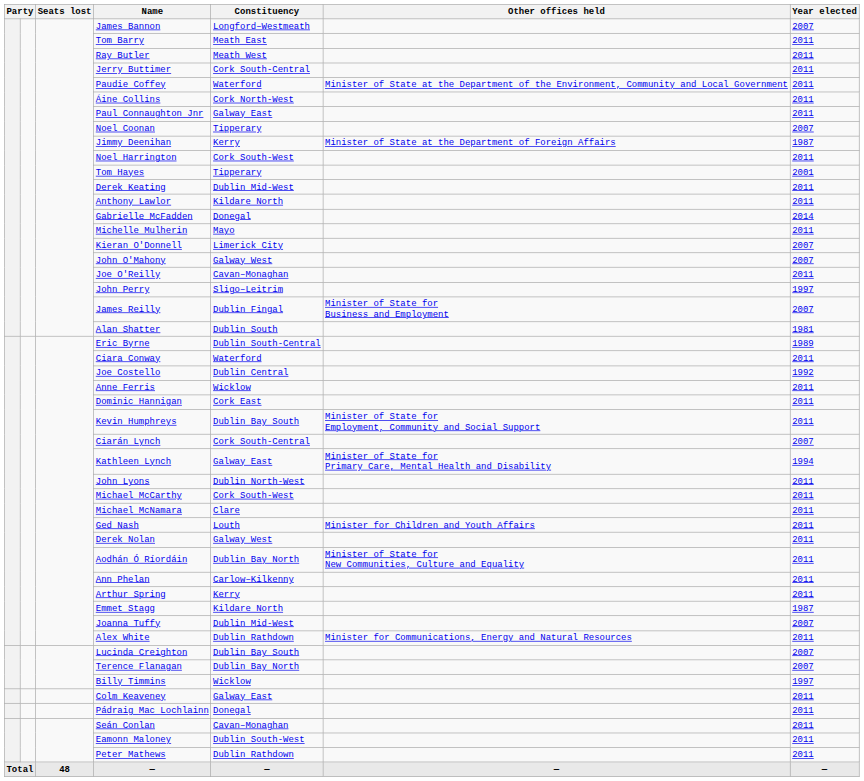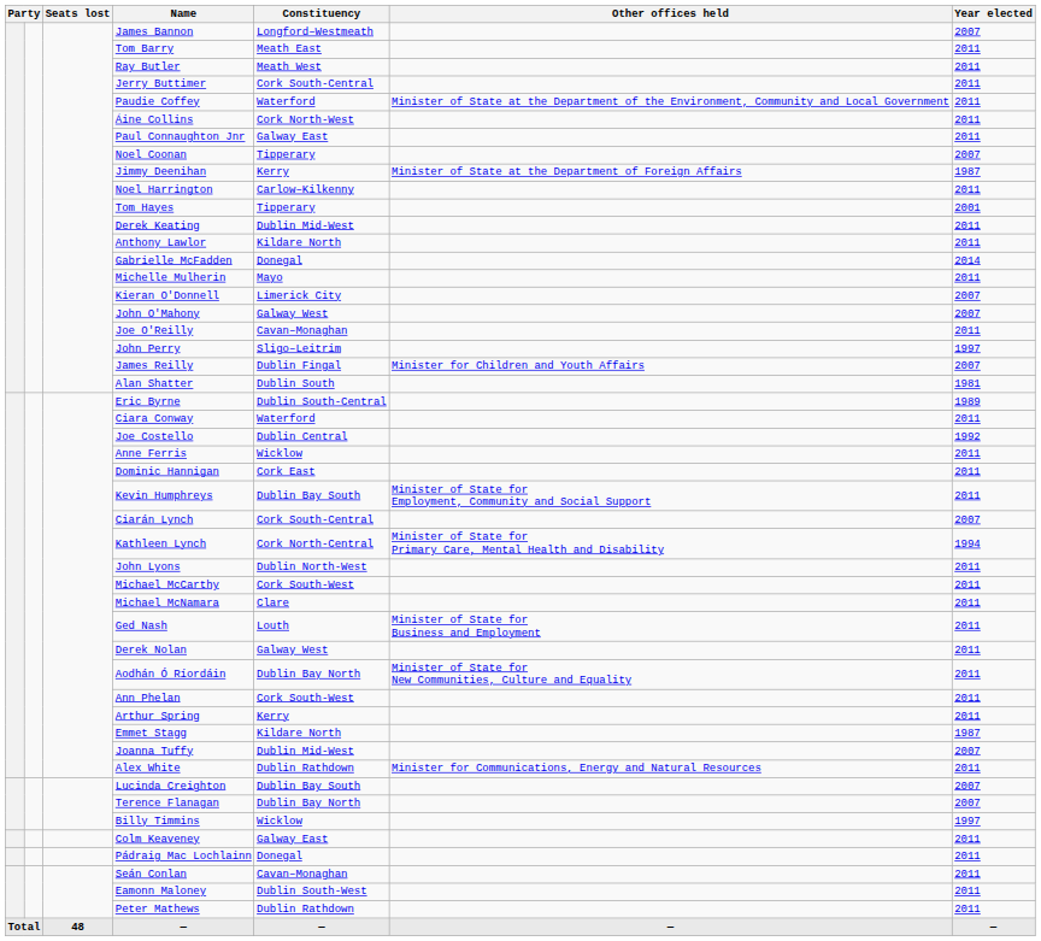Noel Harrington | Constituency: Cork South-West -> Carlow–Kilkenny
James Reilly | Other offices held: Minister of State for Business and Employment -> Minister for Children and Youth Affairs
Kathleen Lynch | Constituency: Galway East -> Cork North-Central
Ged Nash | Other offices held: Minister for Children and Youth Affairs -> Minister of State for Business and Employment
Ann Phelan | Constituency: Carlow–Kilkenny -> Cork South-West
